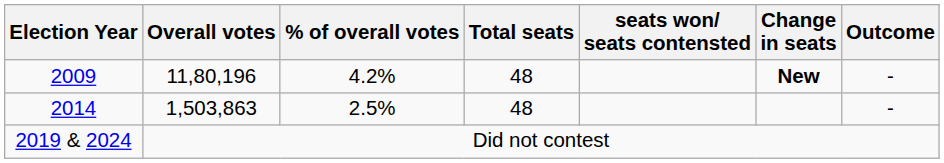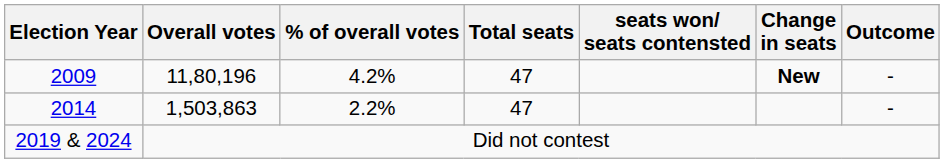2009 | Total seats: 48 -> 47
2014 | % of overall votes: 2.5% -> 2.2%
2014 | Total seats: 48 -> 47
